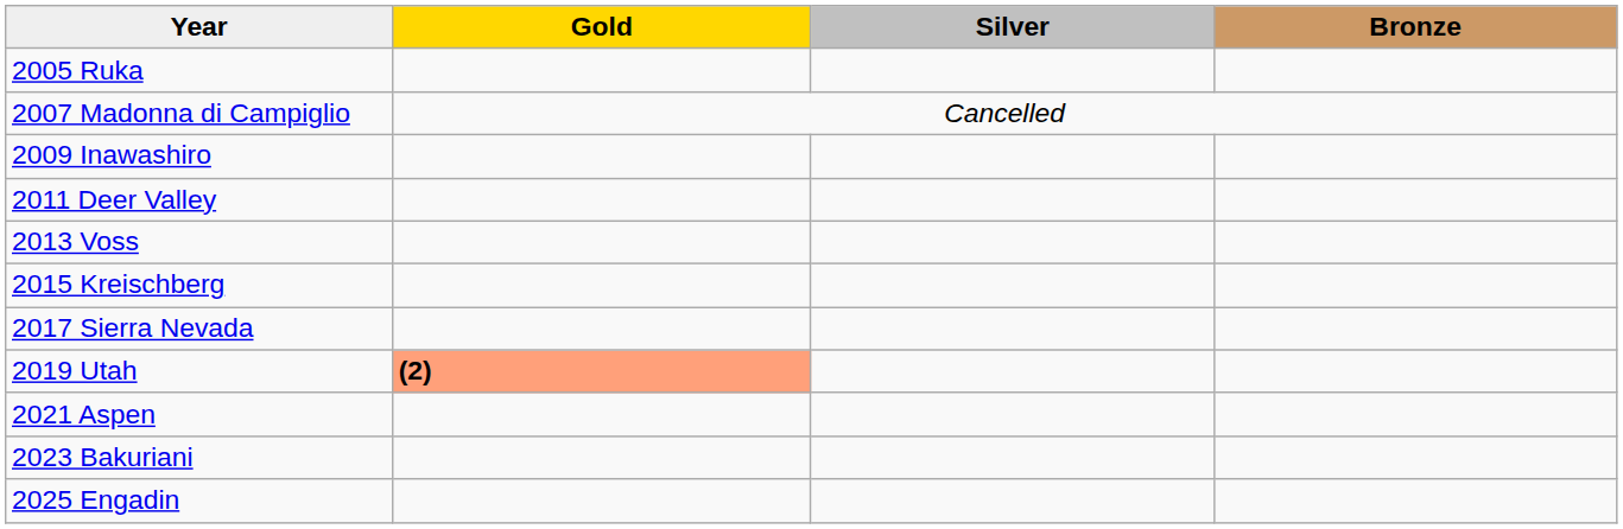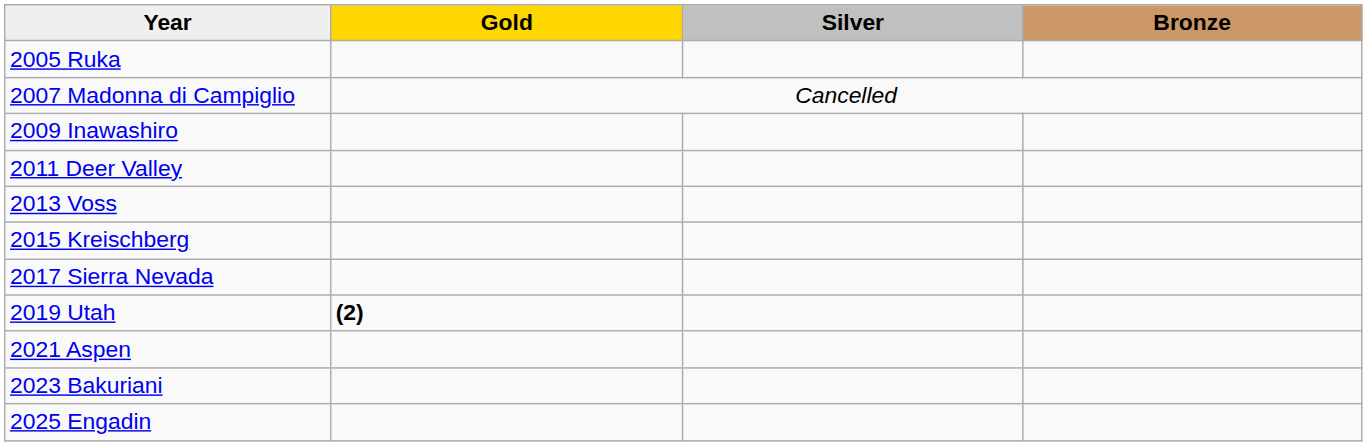2019 Utah | Gold: lightsalmon background -> no background
